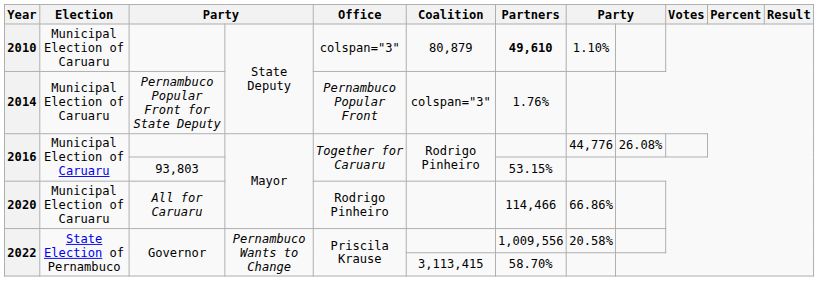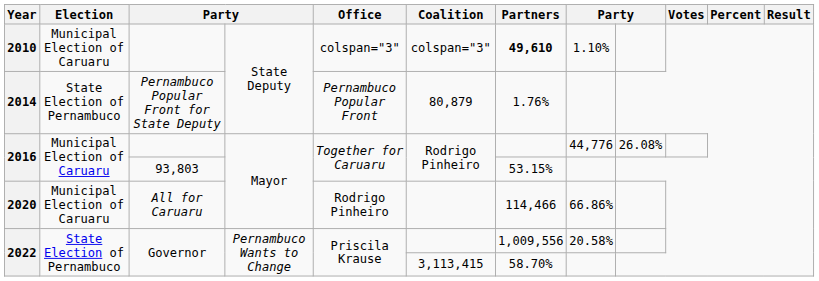2010 | Coalition: 80,879 -> colspan="3"
2014 | Election: Municipal Election of Caruaru -> State Election of Pernambuco
2014 | Coalition: colspan="3" -> 80,879
